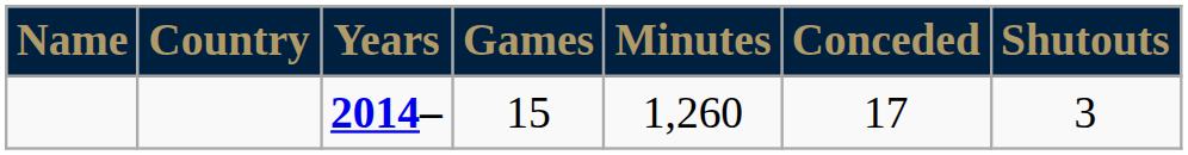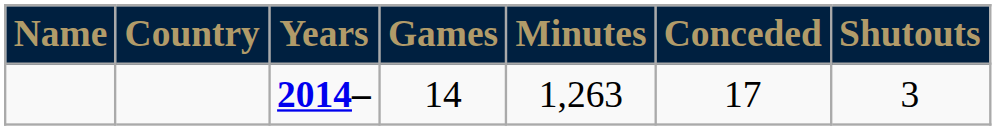row 2 | Games: 15 -> 14
row 2 | Minutes: 1,260 -> 1,263
